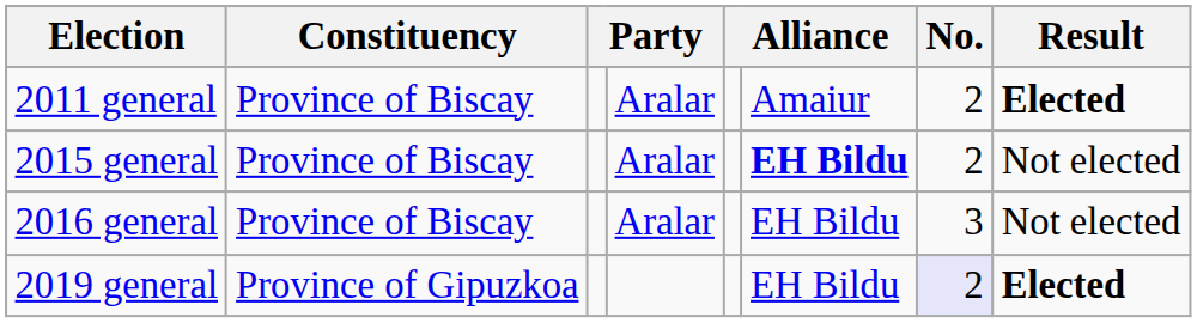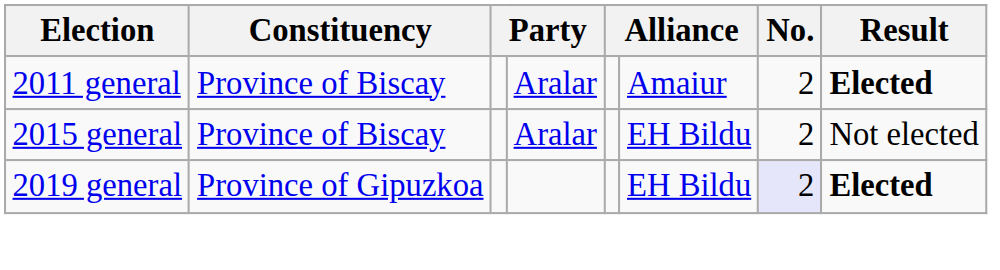2015 general | column 6: bold -> normal
- row: 2016 general | Province of Biscay | Aralar | EH Bildu | 3 | Not elected
